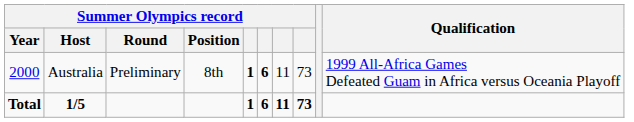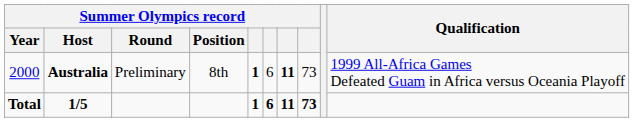2000 | Summer Olympics record / Host: normal -> bold
2000 | column 6: bold -> normal
2000 | column 7: normal -> bold
